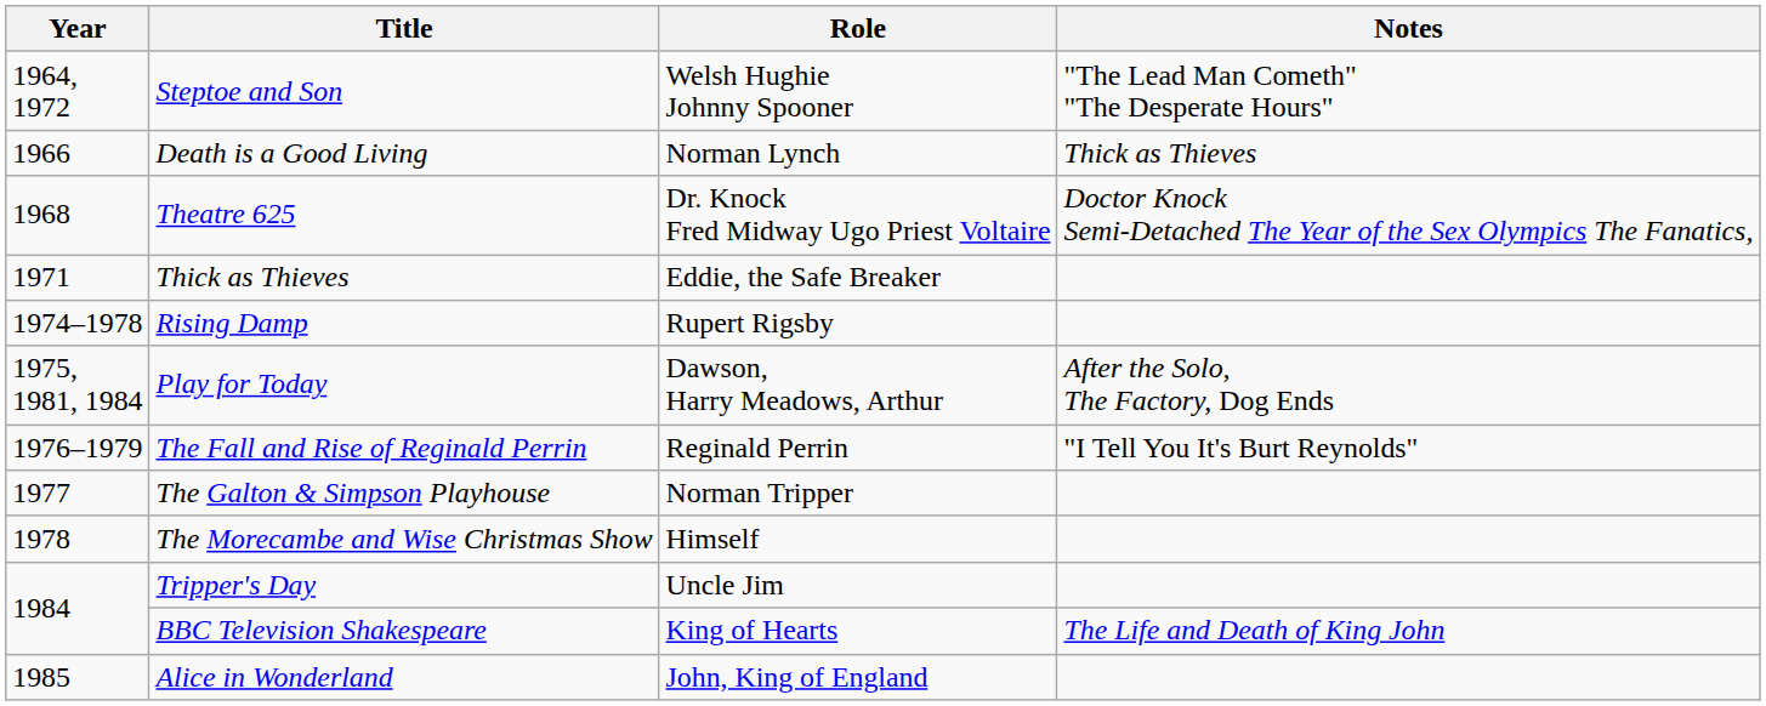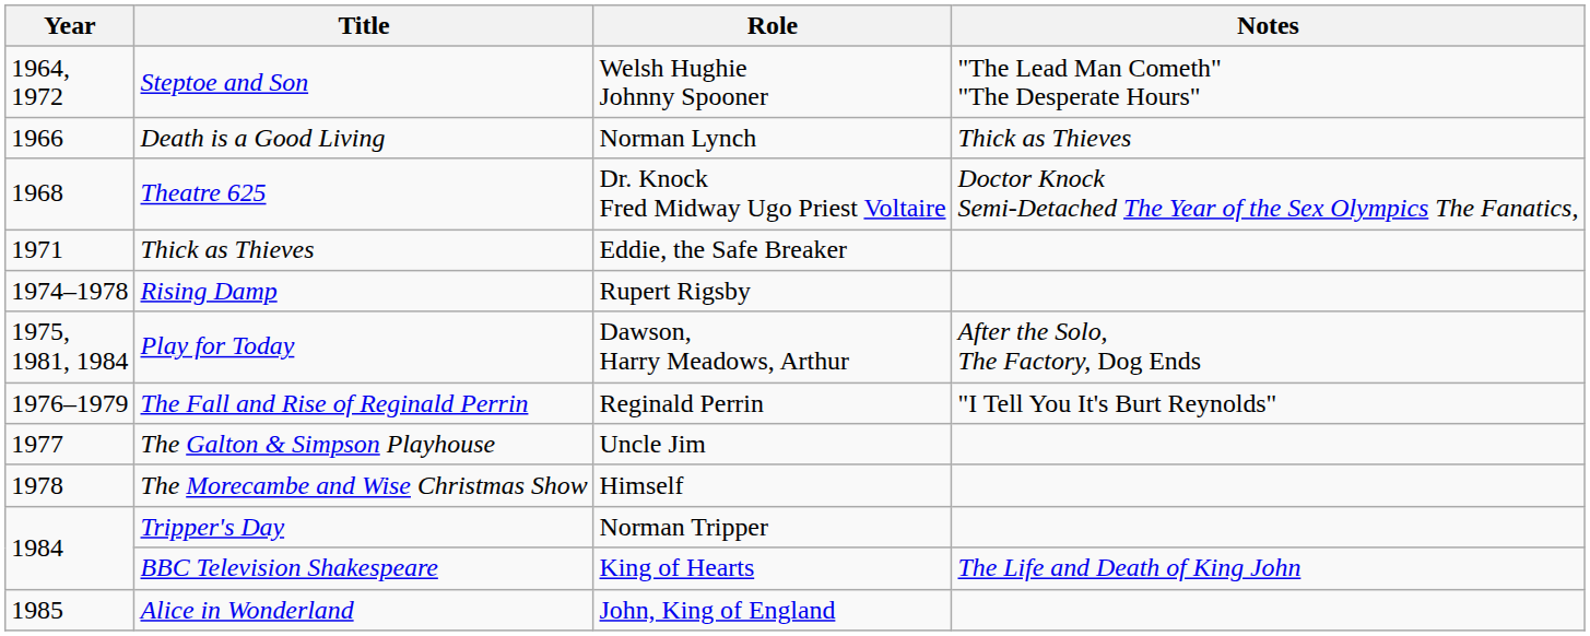The Galton & Simpson Playhouse | Role: Norman Tripper -> Uncle Jim
Tripper's Day | Role: Uncle Jim -> Norman Tripper
